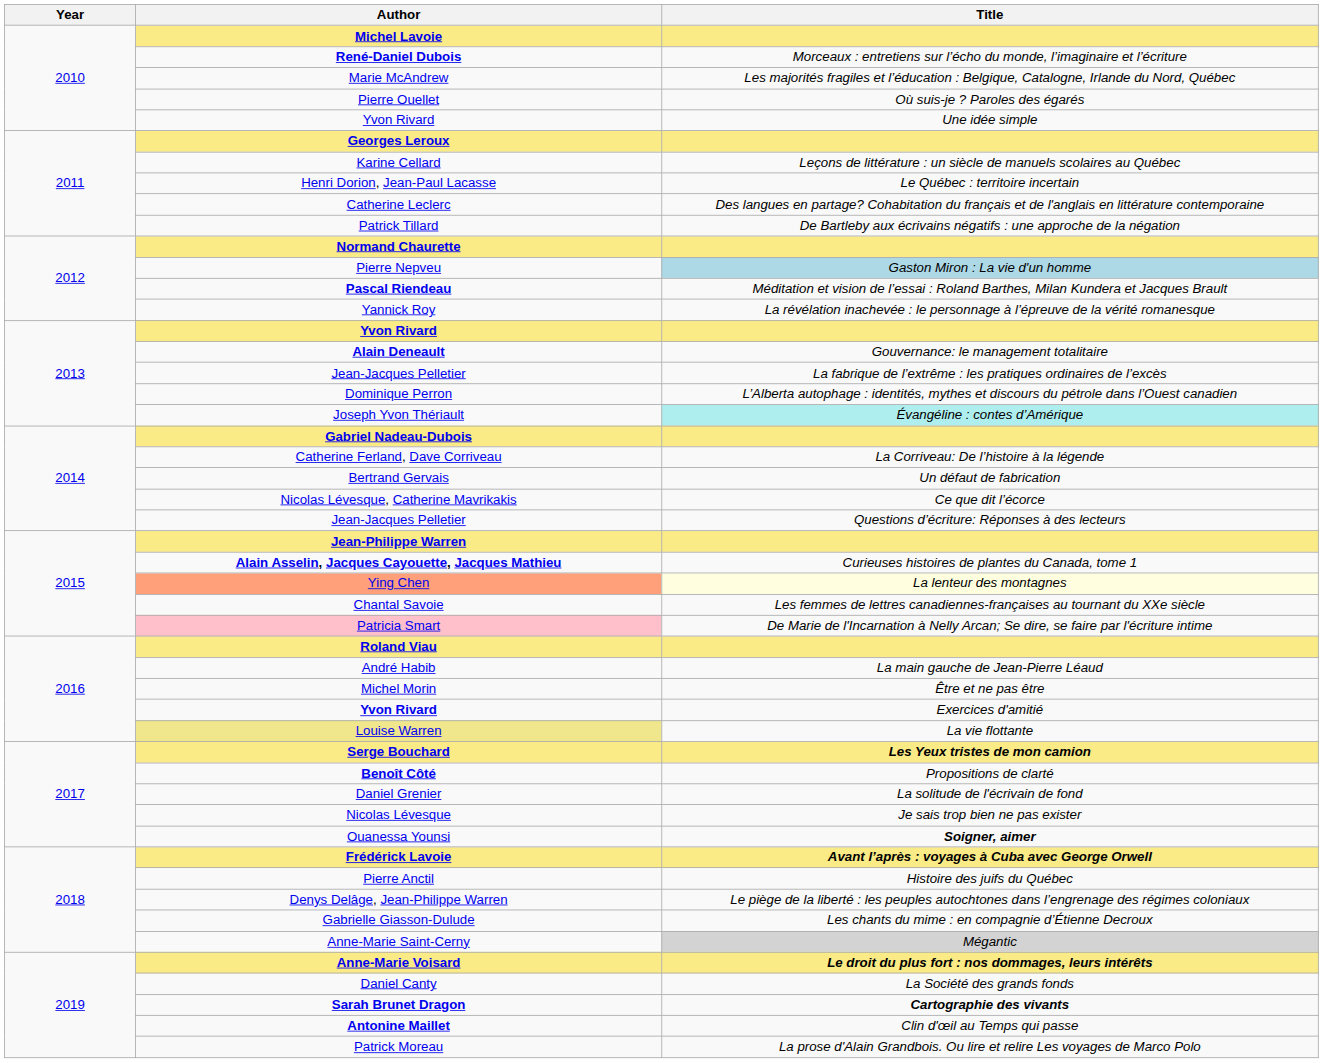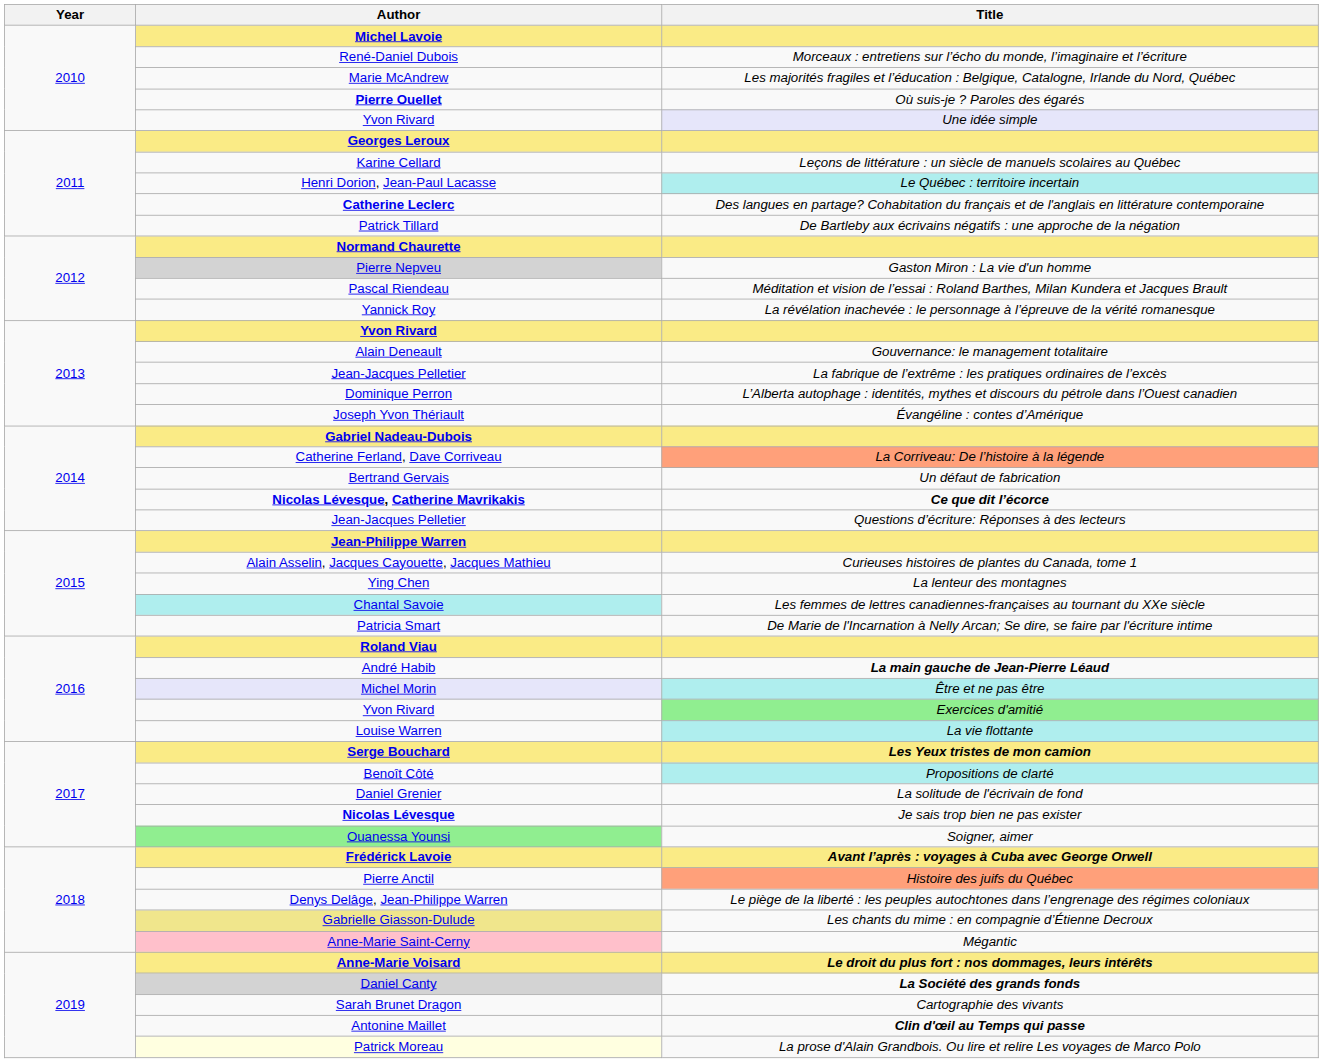René-Daniel Dubois | Author: bold -> normal
Pierre Ouellet | Author: normal -> bold
Yvon Rivard / Une idée simple | Title: no background -> lavender background
Henri Dorion, Jean-Paul Lacasse | Title: no background -> paleturquoise background
Catherine Leclerc | Author: normal -> bold
Pierre Nepveu | Author: no background -> lightgrey background
Pierre Nepveu | Title: lightblue background -> no background
Pascal Riendeau | Author: bold -> normal
Alain Deneault | Author: bold -> normal
Joseph Yvon Thériault | Title: paleturquoise background -> no background
Catherine Ferland, Dave Corriveau | Title: no background -> lightsalmon background
Nicolas Lévesque, Catherine Mavrikakis | Author: normal -> bold
Nicolas Lévesque, Catherine Mavrikakis | Title: normal -> bold
Alain Asselin, Jacques Cayouette, Jacques Mathieu | Author: bold -> normal
Ying Chen | Author: lightsalmon background -> no background
Ying Chen | Title: lightyellow background -> no background
Chantal Savoie | Author: no background -> paleturquoise background
Patricia Smart | Author: pink background -> no background
André Habib | Title: normal -> bold
Michel Morin | Author: no background -> lavender background
Michel Morin | Title: no background -> paleturquoise background
Yvon Rivard / Exercices d'amitié | Author: bold -> normal
Yvon Rivard / Exercices d'amitié | Title: no background -> lightgreen background
Louise Warren | Author: khaki background -> no background
Louise Warren | Title: no background -> paleturquoise background
Benoît Côté | Author: bold -> normal
Benoît Côté | Title: no background -> paleturquoise background
Nicolas Lévesque | Author: normal -> bold
Ouanessa Younsi | Author: no background -> lightgreen background
Ouanessa Younsi | Title: bold -> normal
Pierre Anctil | Title: no background -> lightsalmon background
Gabrielle Giasson-Dulude | Author: no background -> khaki background
Anne-Marie Saint-Cerny | Author: no background -> pink background
Anne-Marie Saint-Cerny | Title: lightgrey background -> no background
Daniel Canty | Author: no background -> lightgrey background
Daniel Canty | Title: normal -> bold
Sarah Brunet Dragon | Author: bold -> normal
Sarah Brunet Dragon | Title: bold -> normal
Antonine Maillet | Author: bold -> normal
Antonine Maillet | Title: normal -> bold
Patrick Moreau | Author: no background -> lightyellow background
